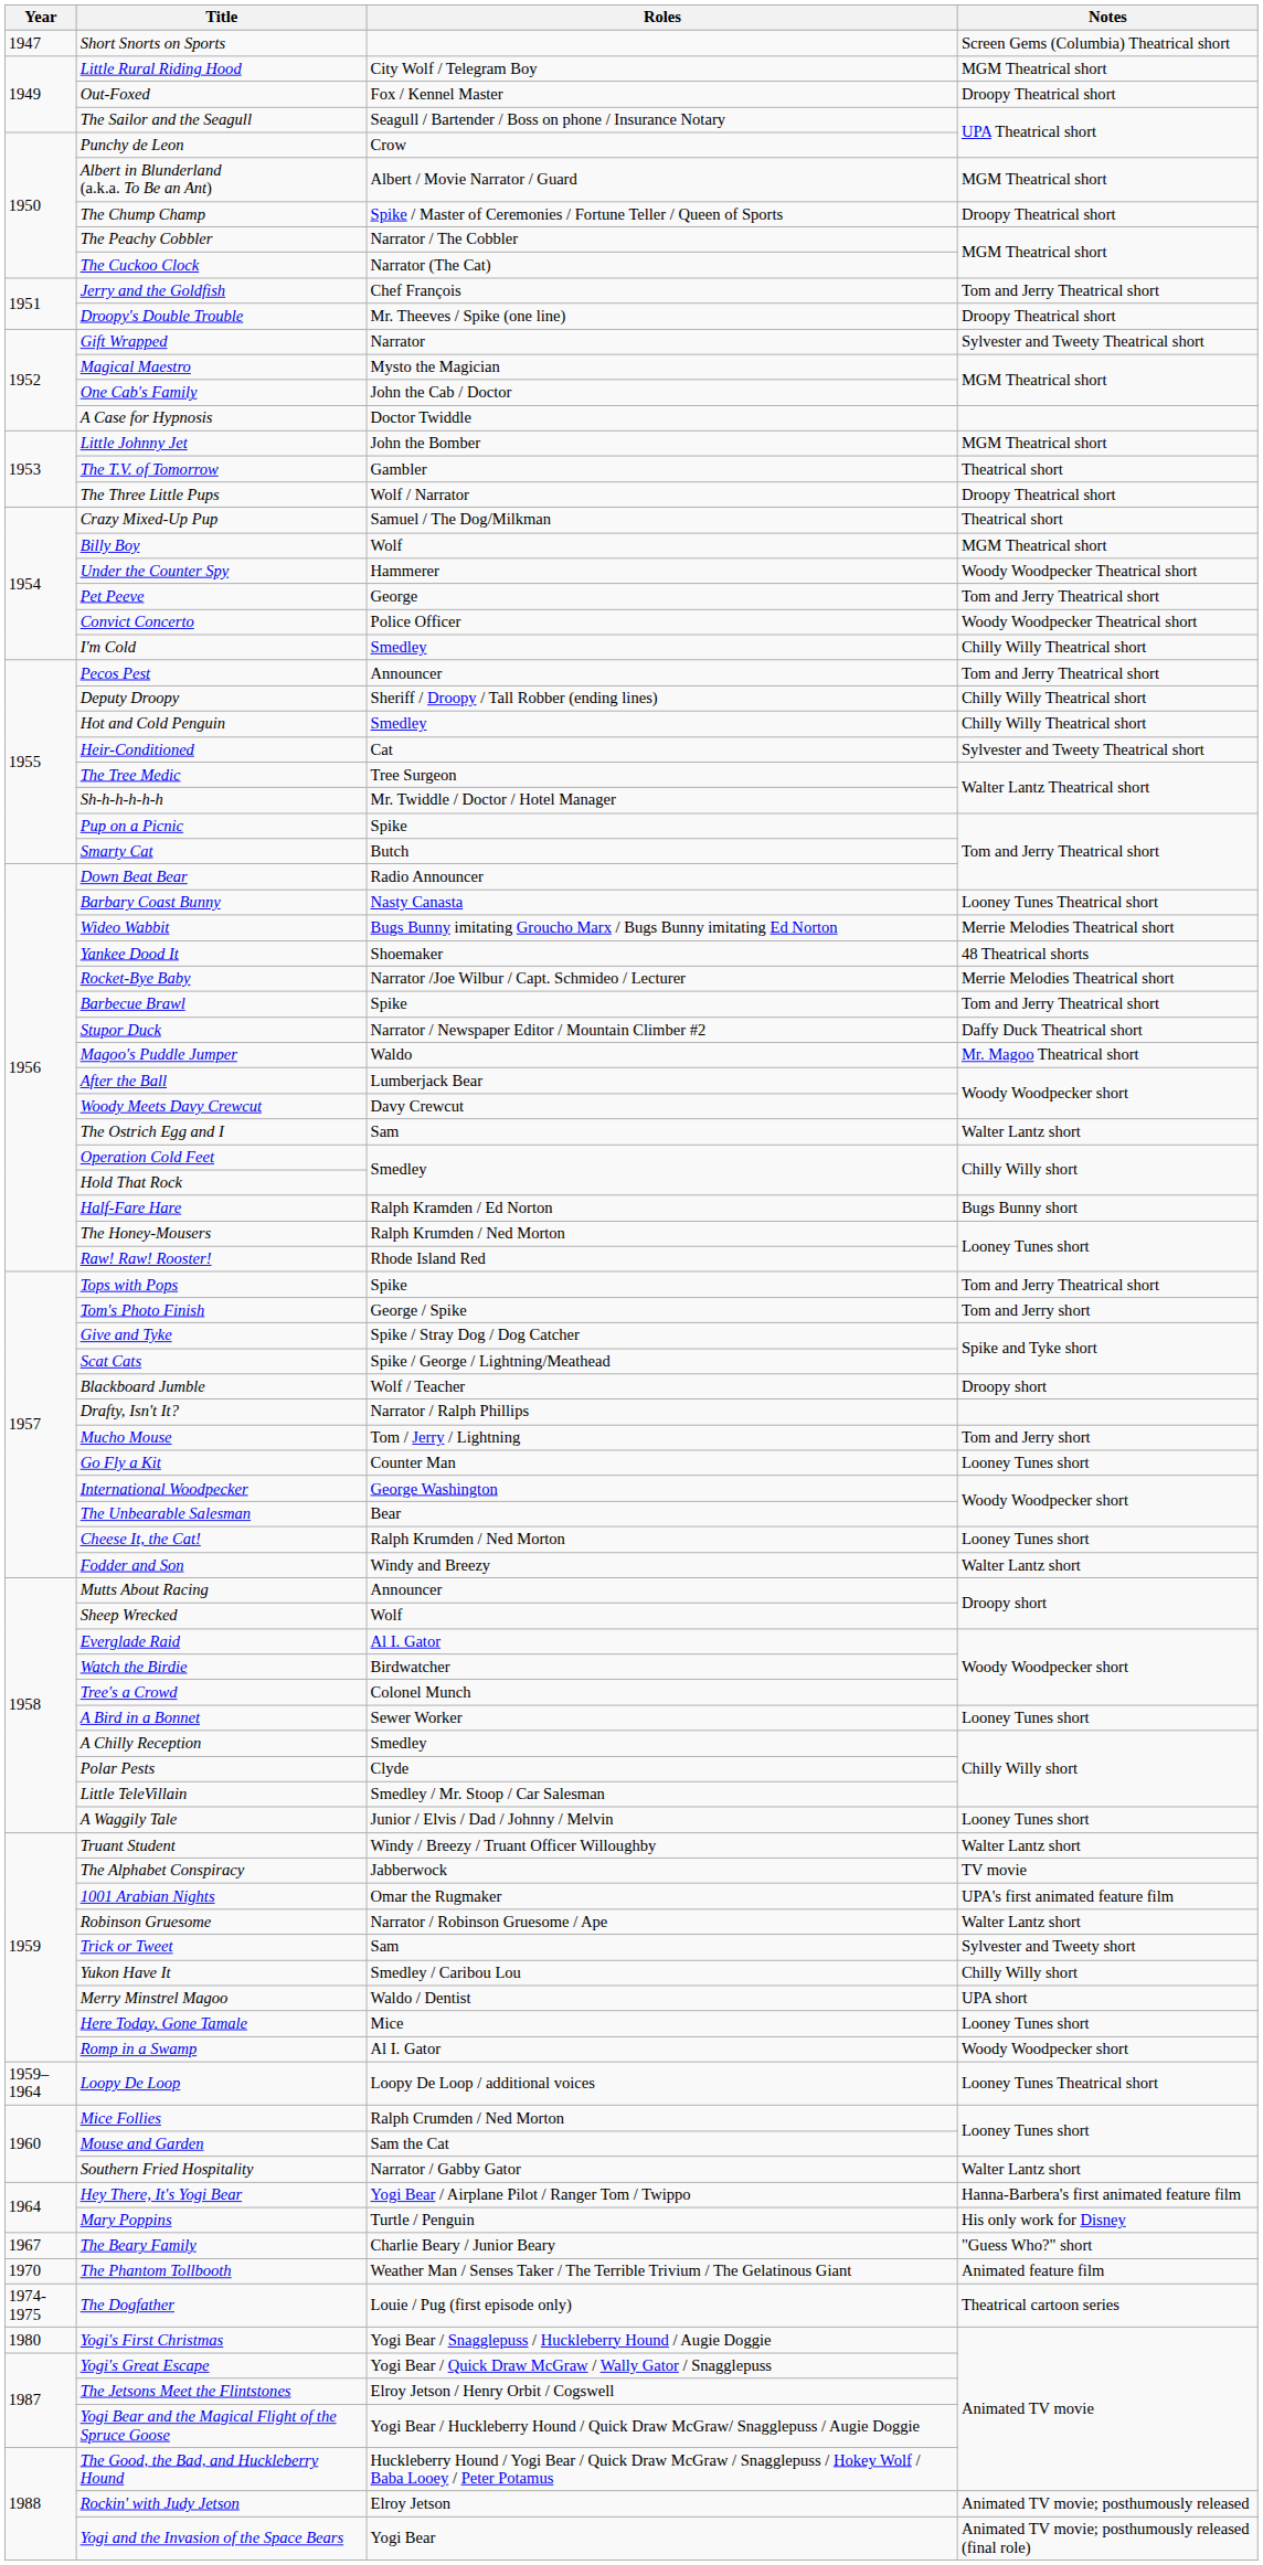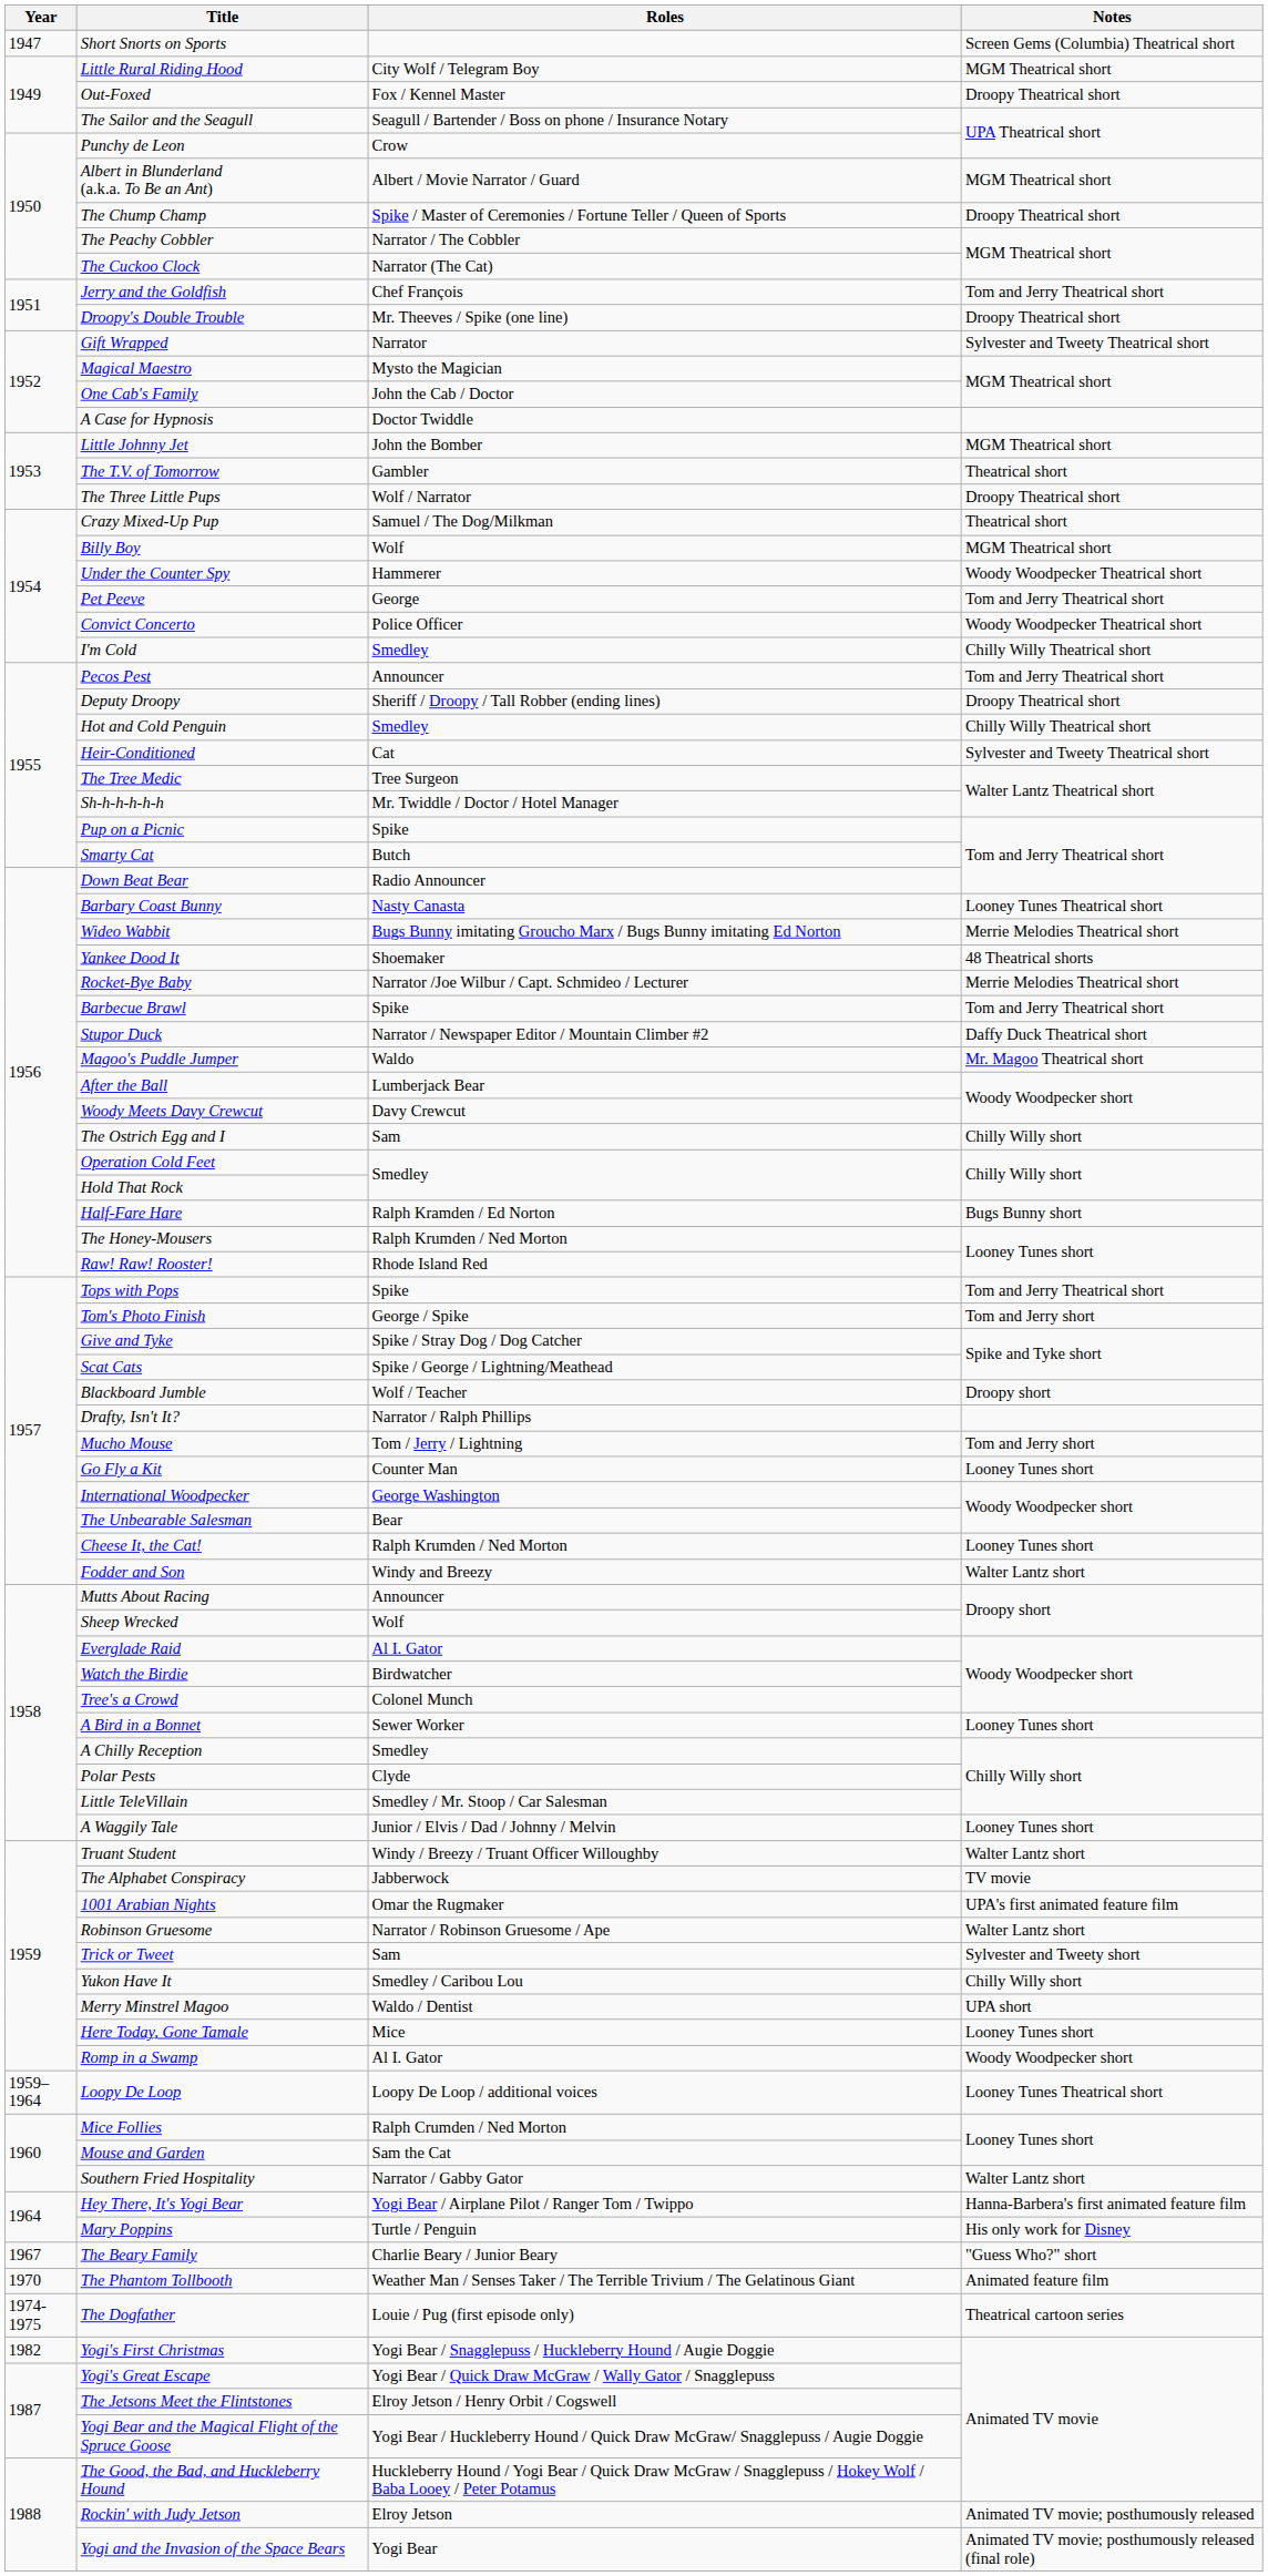Deputy Droopy | Notes: Chilly Willy Theatrical short -> Droopy Theatrical short
The Ostrich Egg and I | Notes: Walter Lantz short -> Chilly Willy short
Yogi's First Christmas | Year: 1980 -> 1982
